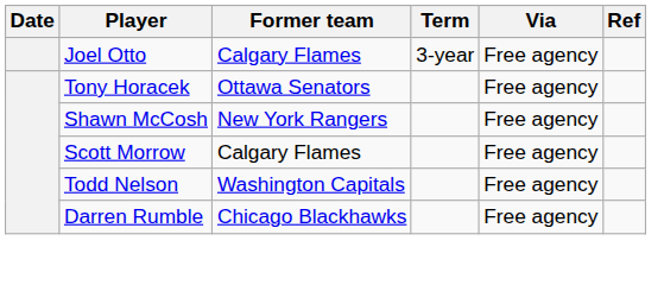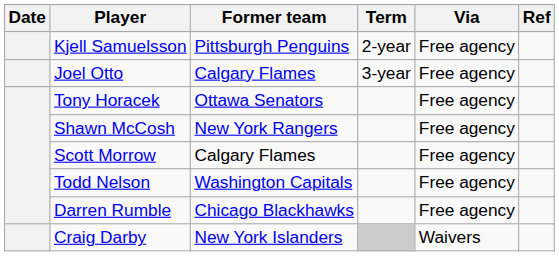+ row: Kjell Samuelsson | Pittsburgh Penguins | 2-year | Free agency
+ row: Craig Darby | New York Islanders | Waivers
